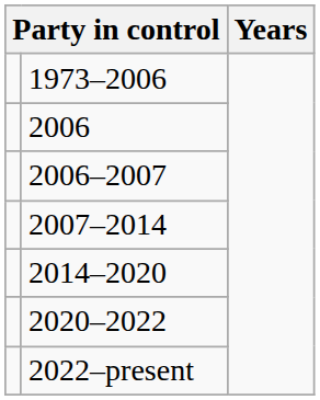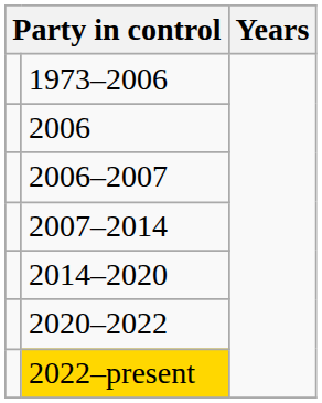2022–present | column 2: no background -> gold background
